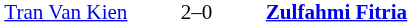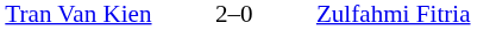Tran Van Kien | column 3: bold -> normal
